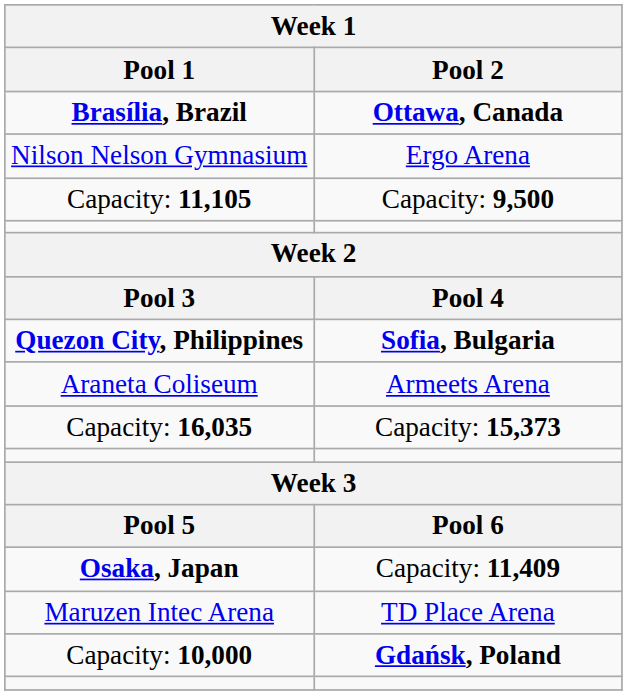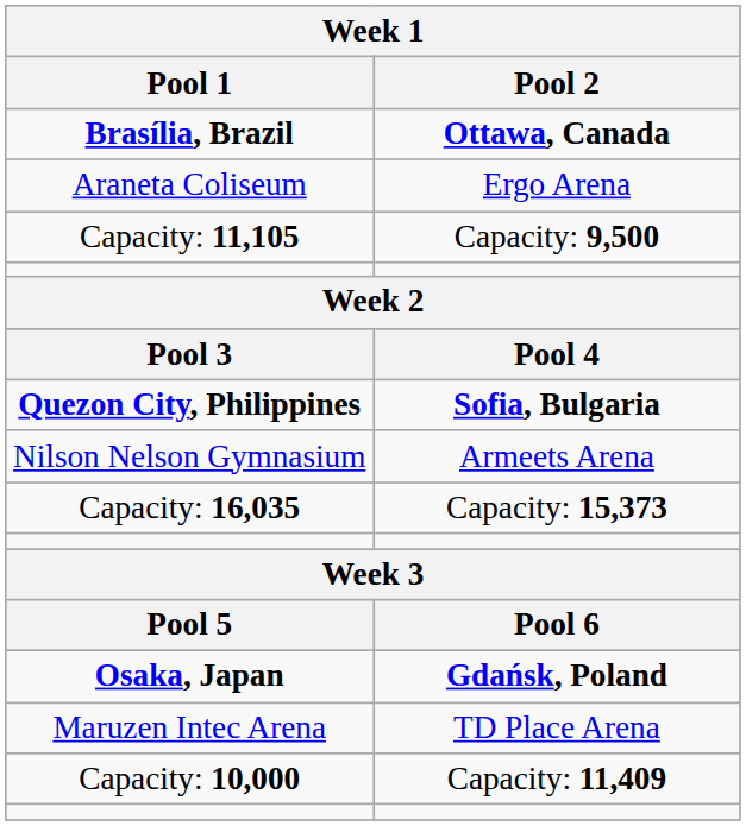row 4 | Pool 1: Nilson Nelson Gymnasium -> Araneta Coliseum
row 10 | Pool 1: Araneta Coliseum -> Nilson Nelson Gymnasium
row 15 | Pool 2: Capacity: 11,409 -> Gdańsk, Poland
row 17 | Pool 2: Gdańsk, Poland -> Capacity: 11,409
